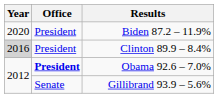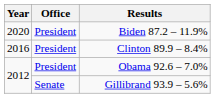Clinton 89.9 – 8.4% | Year: lightgrey background -> no background
Obama 92.6 – 7.0% | Office: bold -> normal
